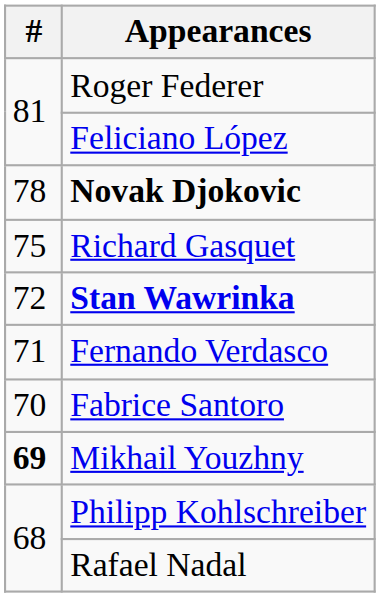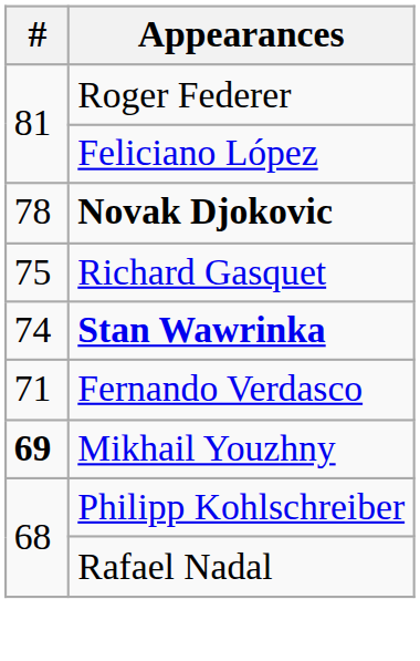Stan Wawrinka | #: 72 -> 74
- row: 70 | Fabrice Santoro
